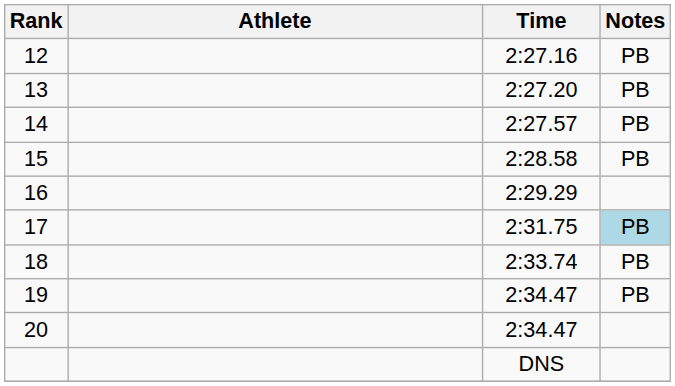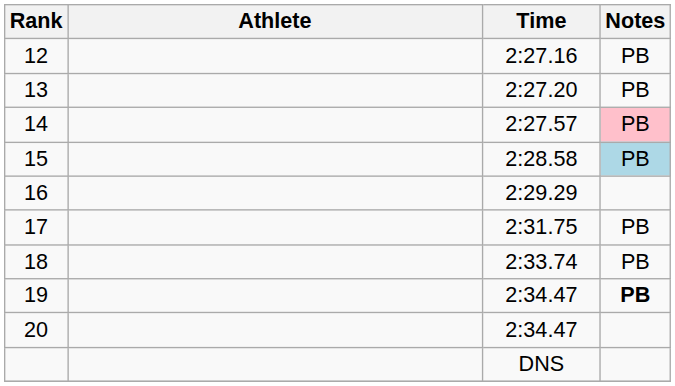14 | Notes: no background -> pink background
15 | Notes: no background -> lightblue background
17 | Notes: lightblue background -> no background
19 | Notes: normal -> bold
